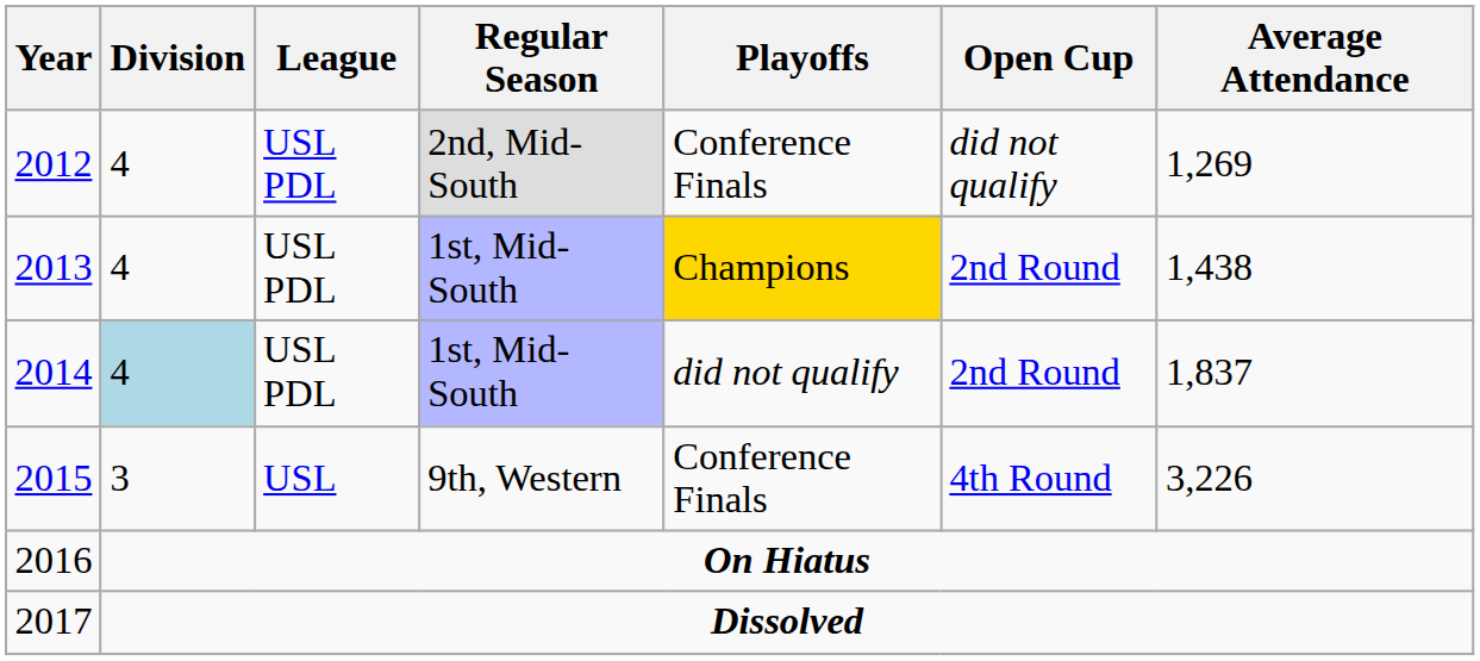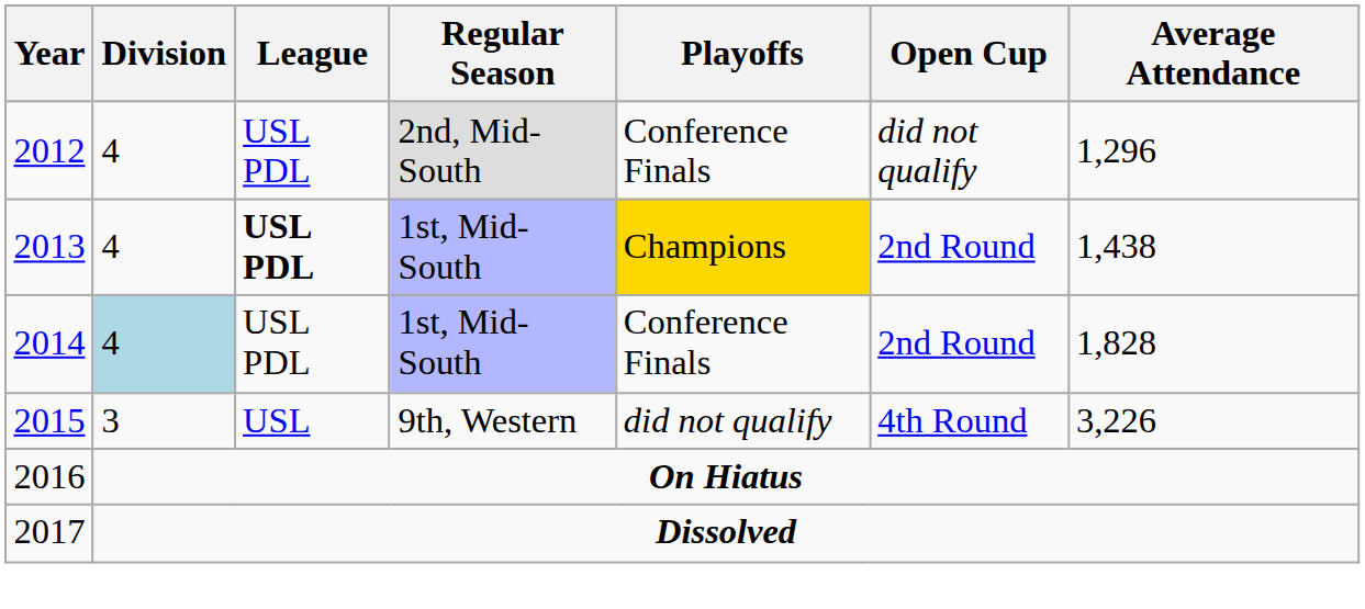2012 | Average Attendance: 1,269 -> 1,296
2013 | League: normal -> bold
2014 | Playoffs: did not qualify -> Conference Finals
2014 | Average Attendance: 1,837 -> 1,828
2015 | Playoffs: Conference Finals -> did not qualify
